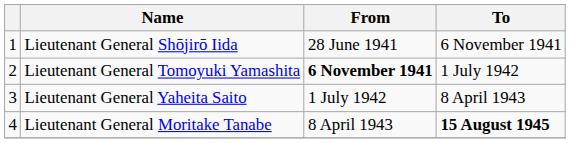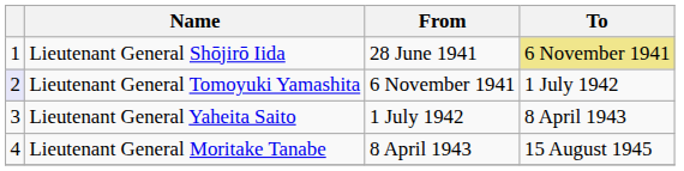Lieutenant General Shōjirō Iida | To: no background -> khaki background
Lieutenant General Tomoyuki Yamashita | column 1: no background -> lavender background
Lieutenant General Tomoyuki Yamashita | From: bold -> normal
Lieutenant General Moritake Tanabe | To: bold -> normal
